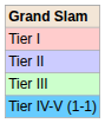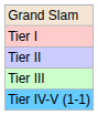row 1 | column 1: bold -> normal
